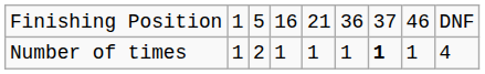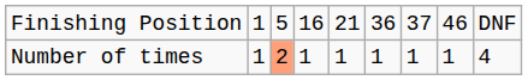Number of times | column 3: no background -> lightsalmon background
Number of times | column 7: bold -> normal
